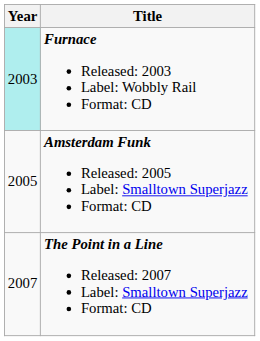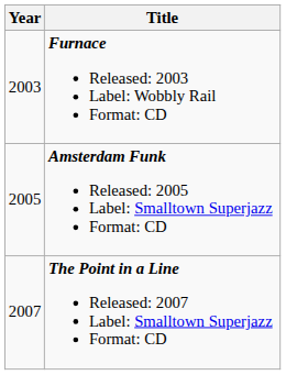Furnace Released: 2003 Label: Wobbly Rail Format: CD | Year: paleturquoise background -> no background
